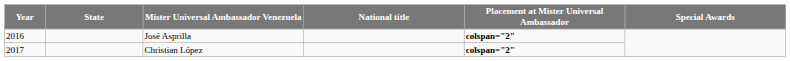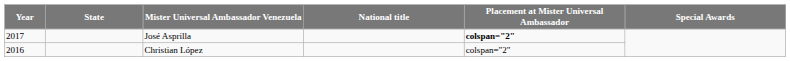José Asprilla | Year: 2016 -> 2017
Christian López | Year: 2017 -> 2016
Christian López | Placement at Mister Universal Ambassador: bold -> normal
